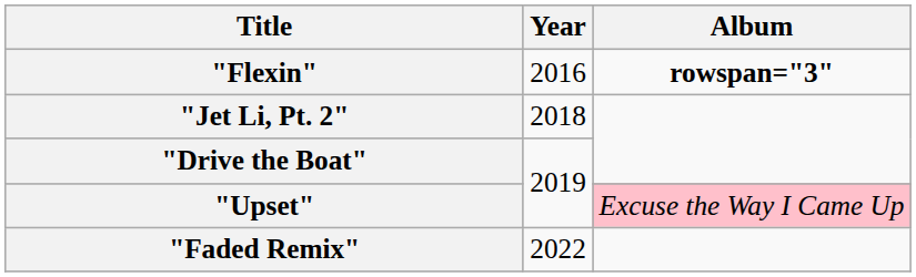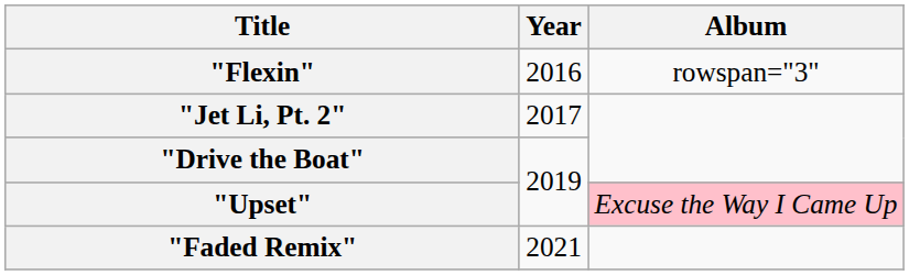"Flexin" | Album: bold -> normal
"Jet Li, Pt. 2" | Year: 2018 -> 2017
"Faded Remix" | Year: 2022 -> 2021
